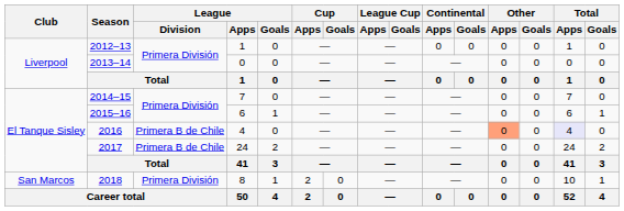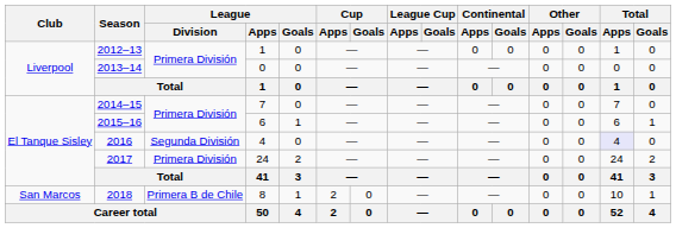2016 | League / Division: Primera B de Chile -> Segunda División
2016 | Other / Apps: lightsalmon background -> no background
2017 | League / Division: Primera B de Chile -> Primera División
2018 | League / Division: Primera División -> Primera B de Chile
